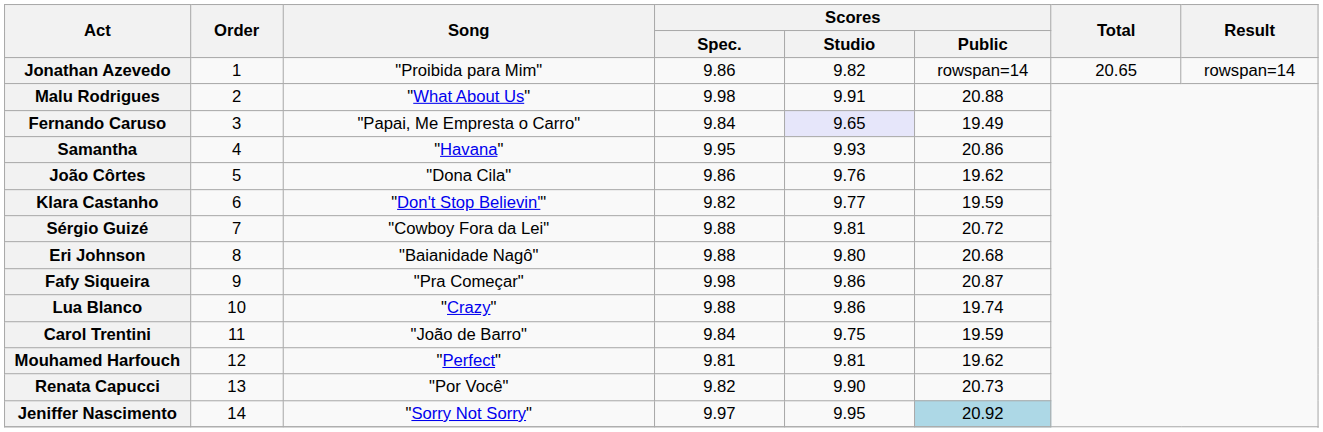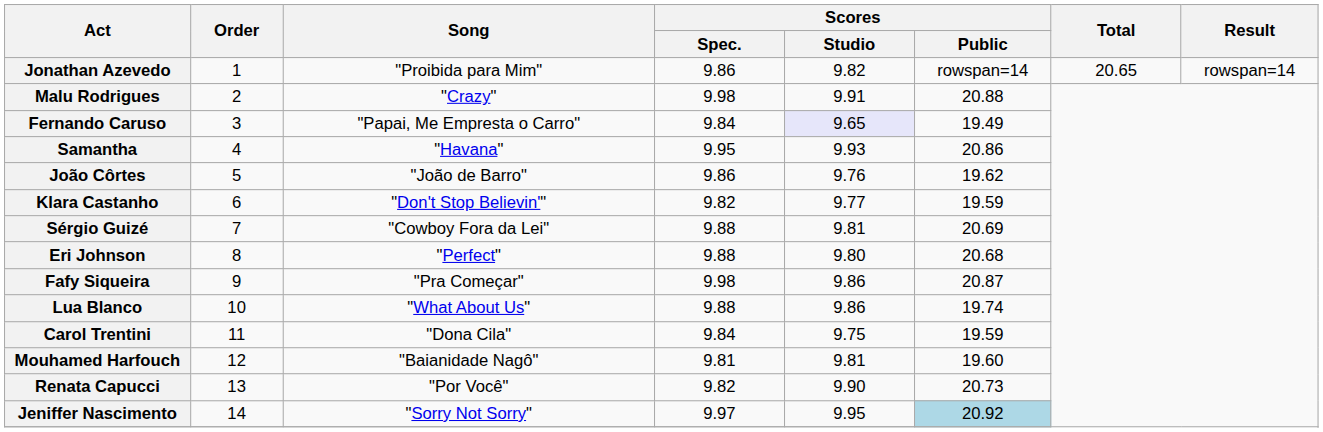Malu Rodrigues | Song: "What About Us" -> "Crazy"
João Côrtes | Song: "Dona Cila" -> "João de Barro"
Sérgio Guizé | Scores / Public: 20.72 -> 20.69
Eri Johnson | Song: "Baianidade Nagô" -> "Perfect"
Lua Blanco | Song: "Crazy" -> "What About Us"
Carol Trentini | Song: "João de Barro" -> "Dona Cila"
Mouhamed Harfouch | Song: "Perfect" -> "Baianidade Nagô"
Mouhamed Harfouch | Scores / Public: 19.62 -> 19.60
